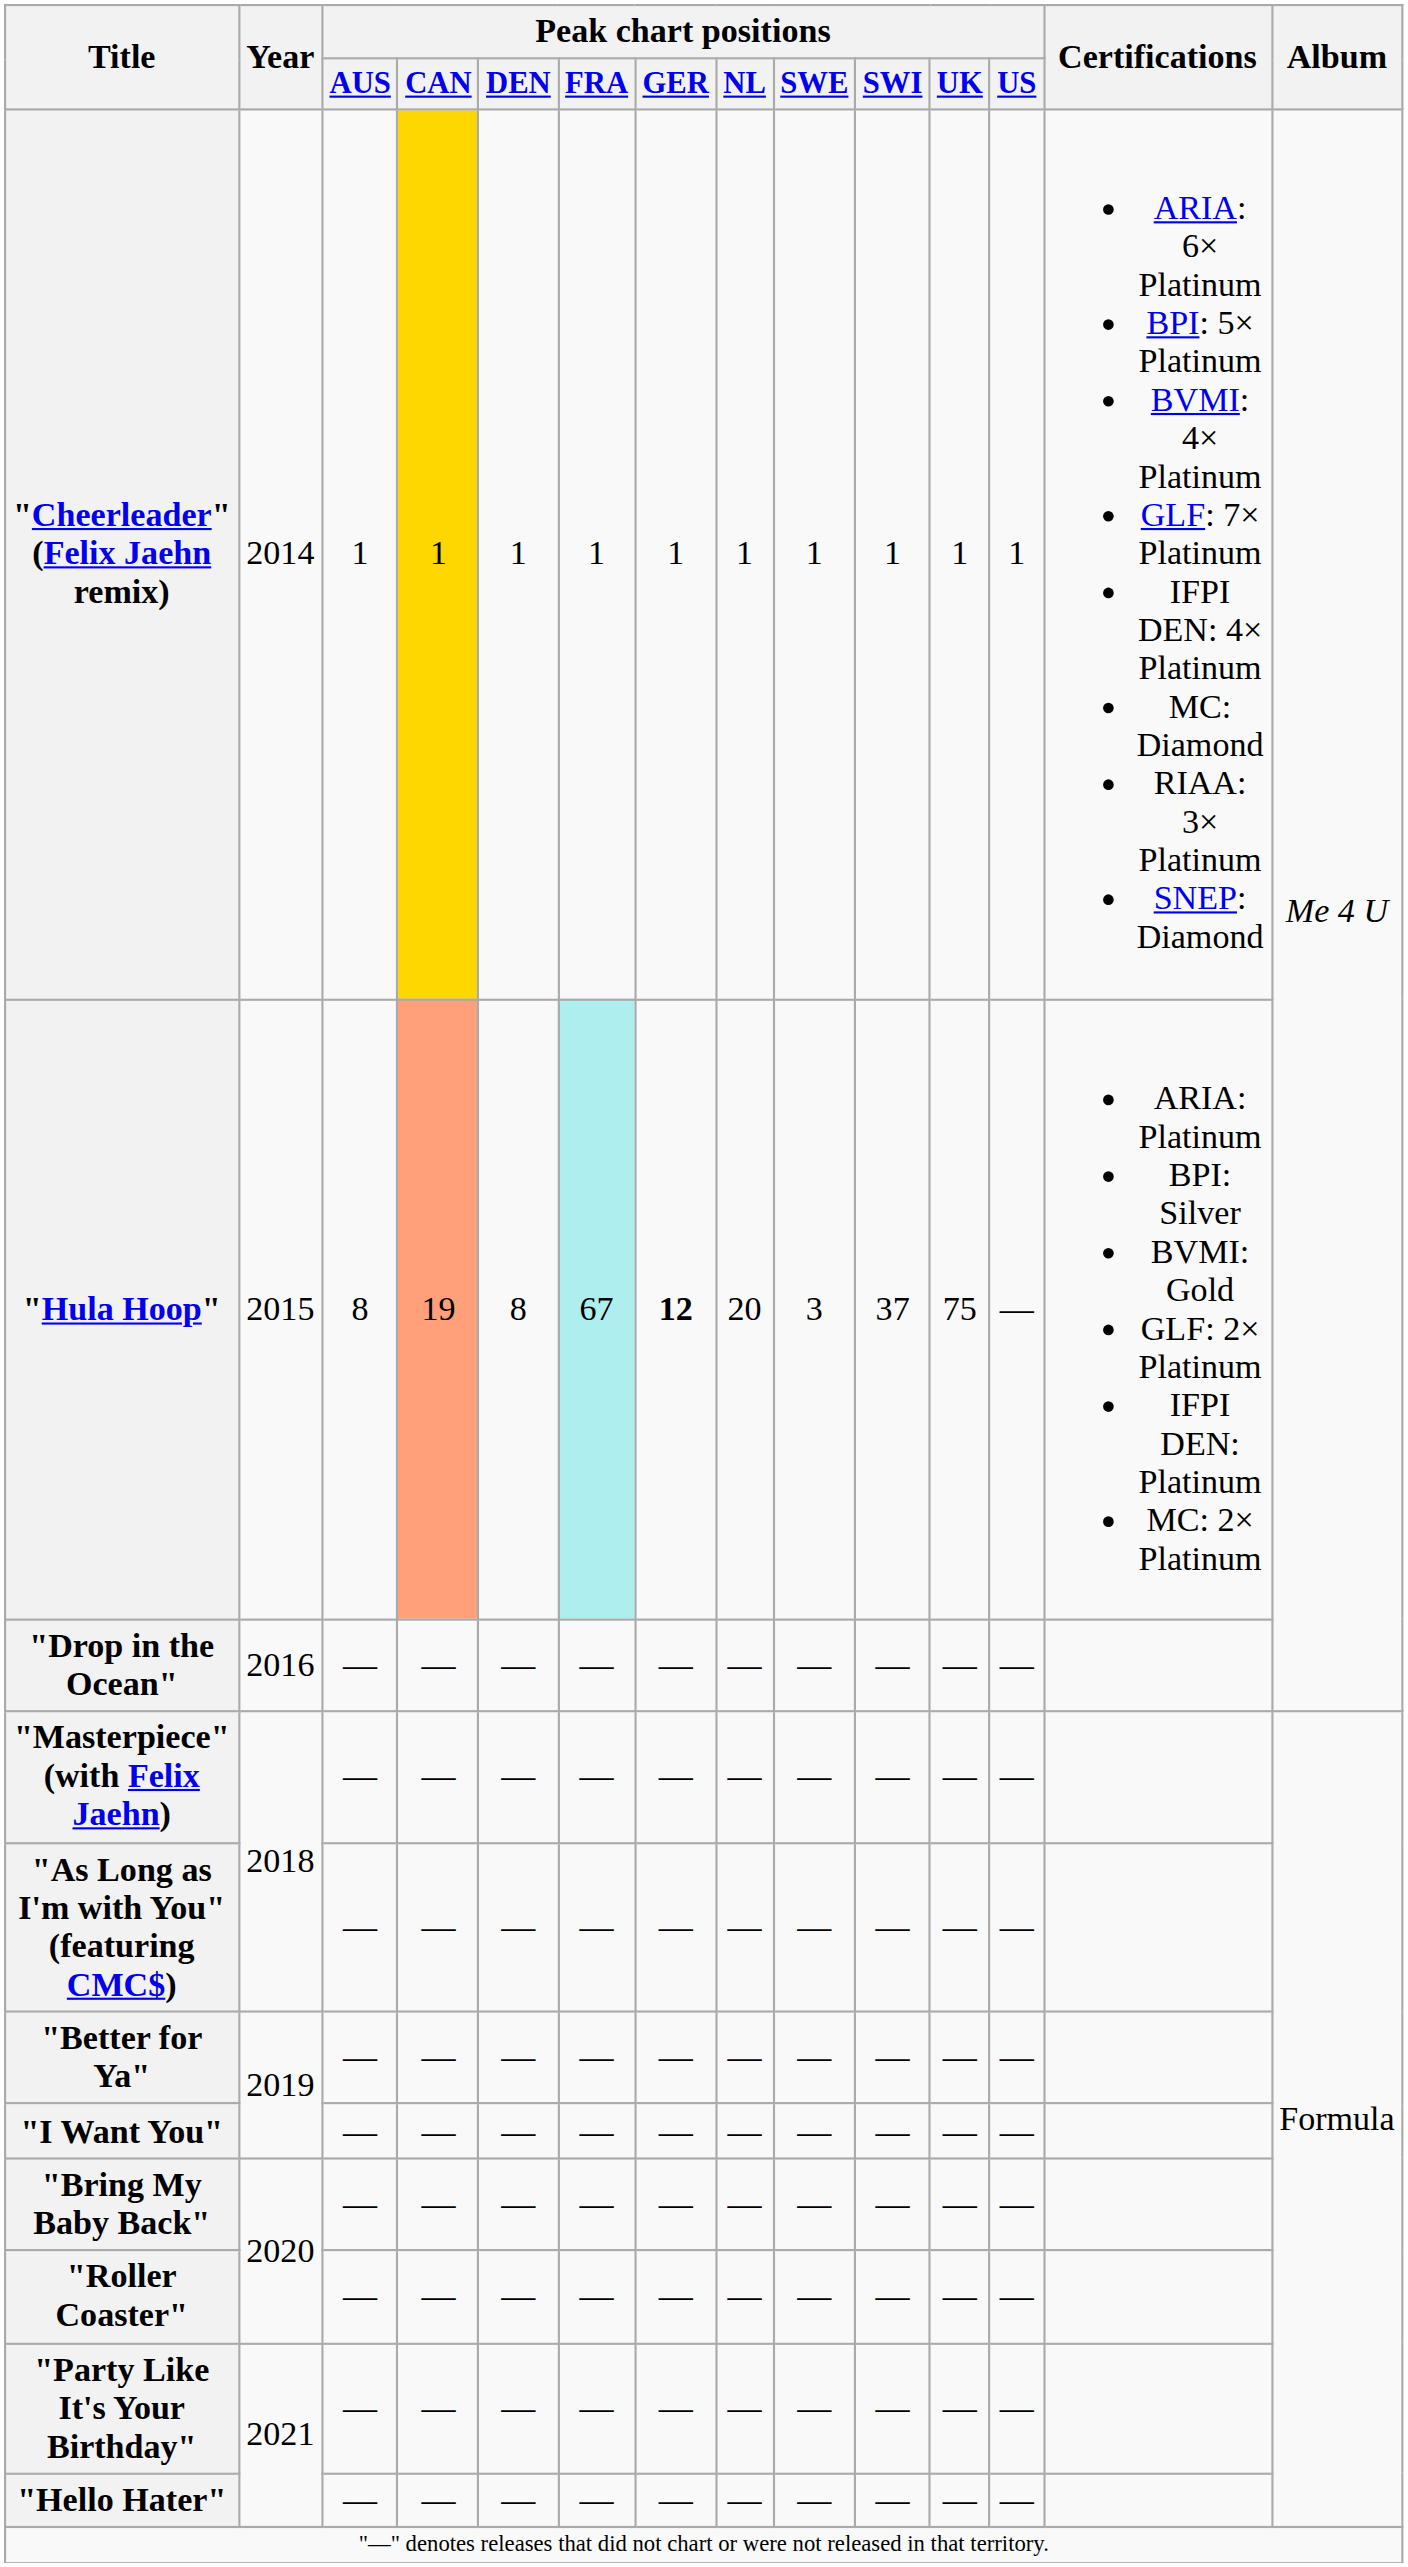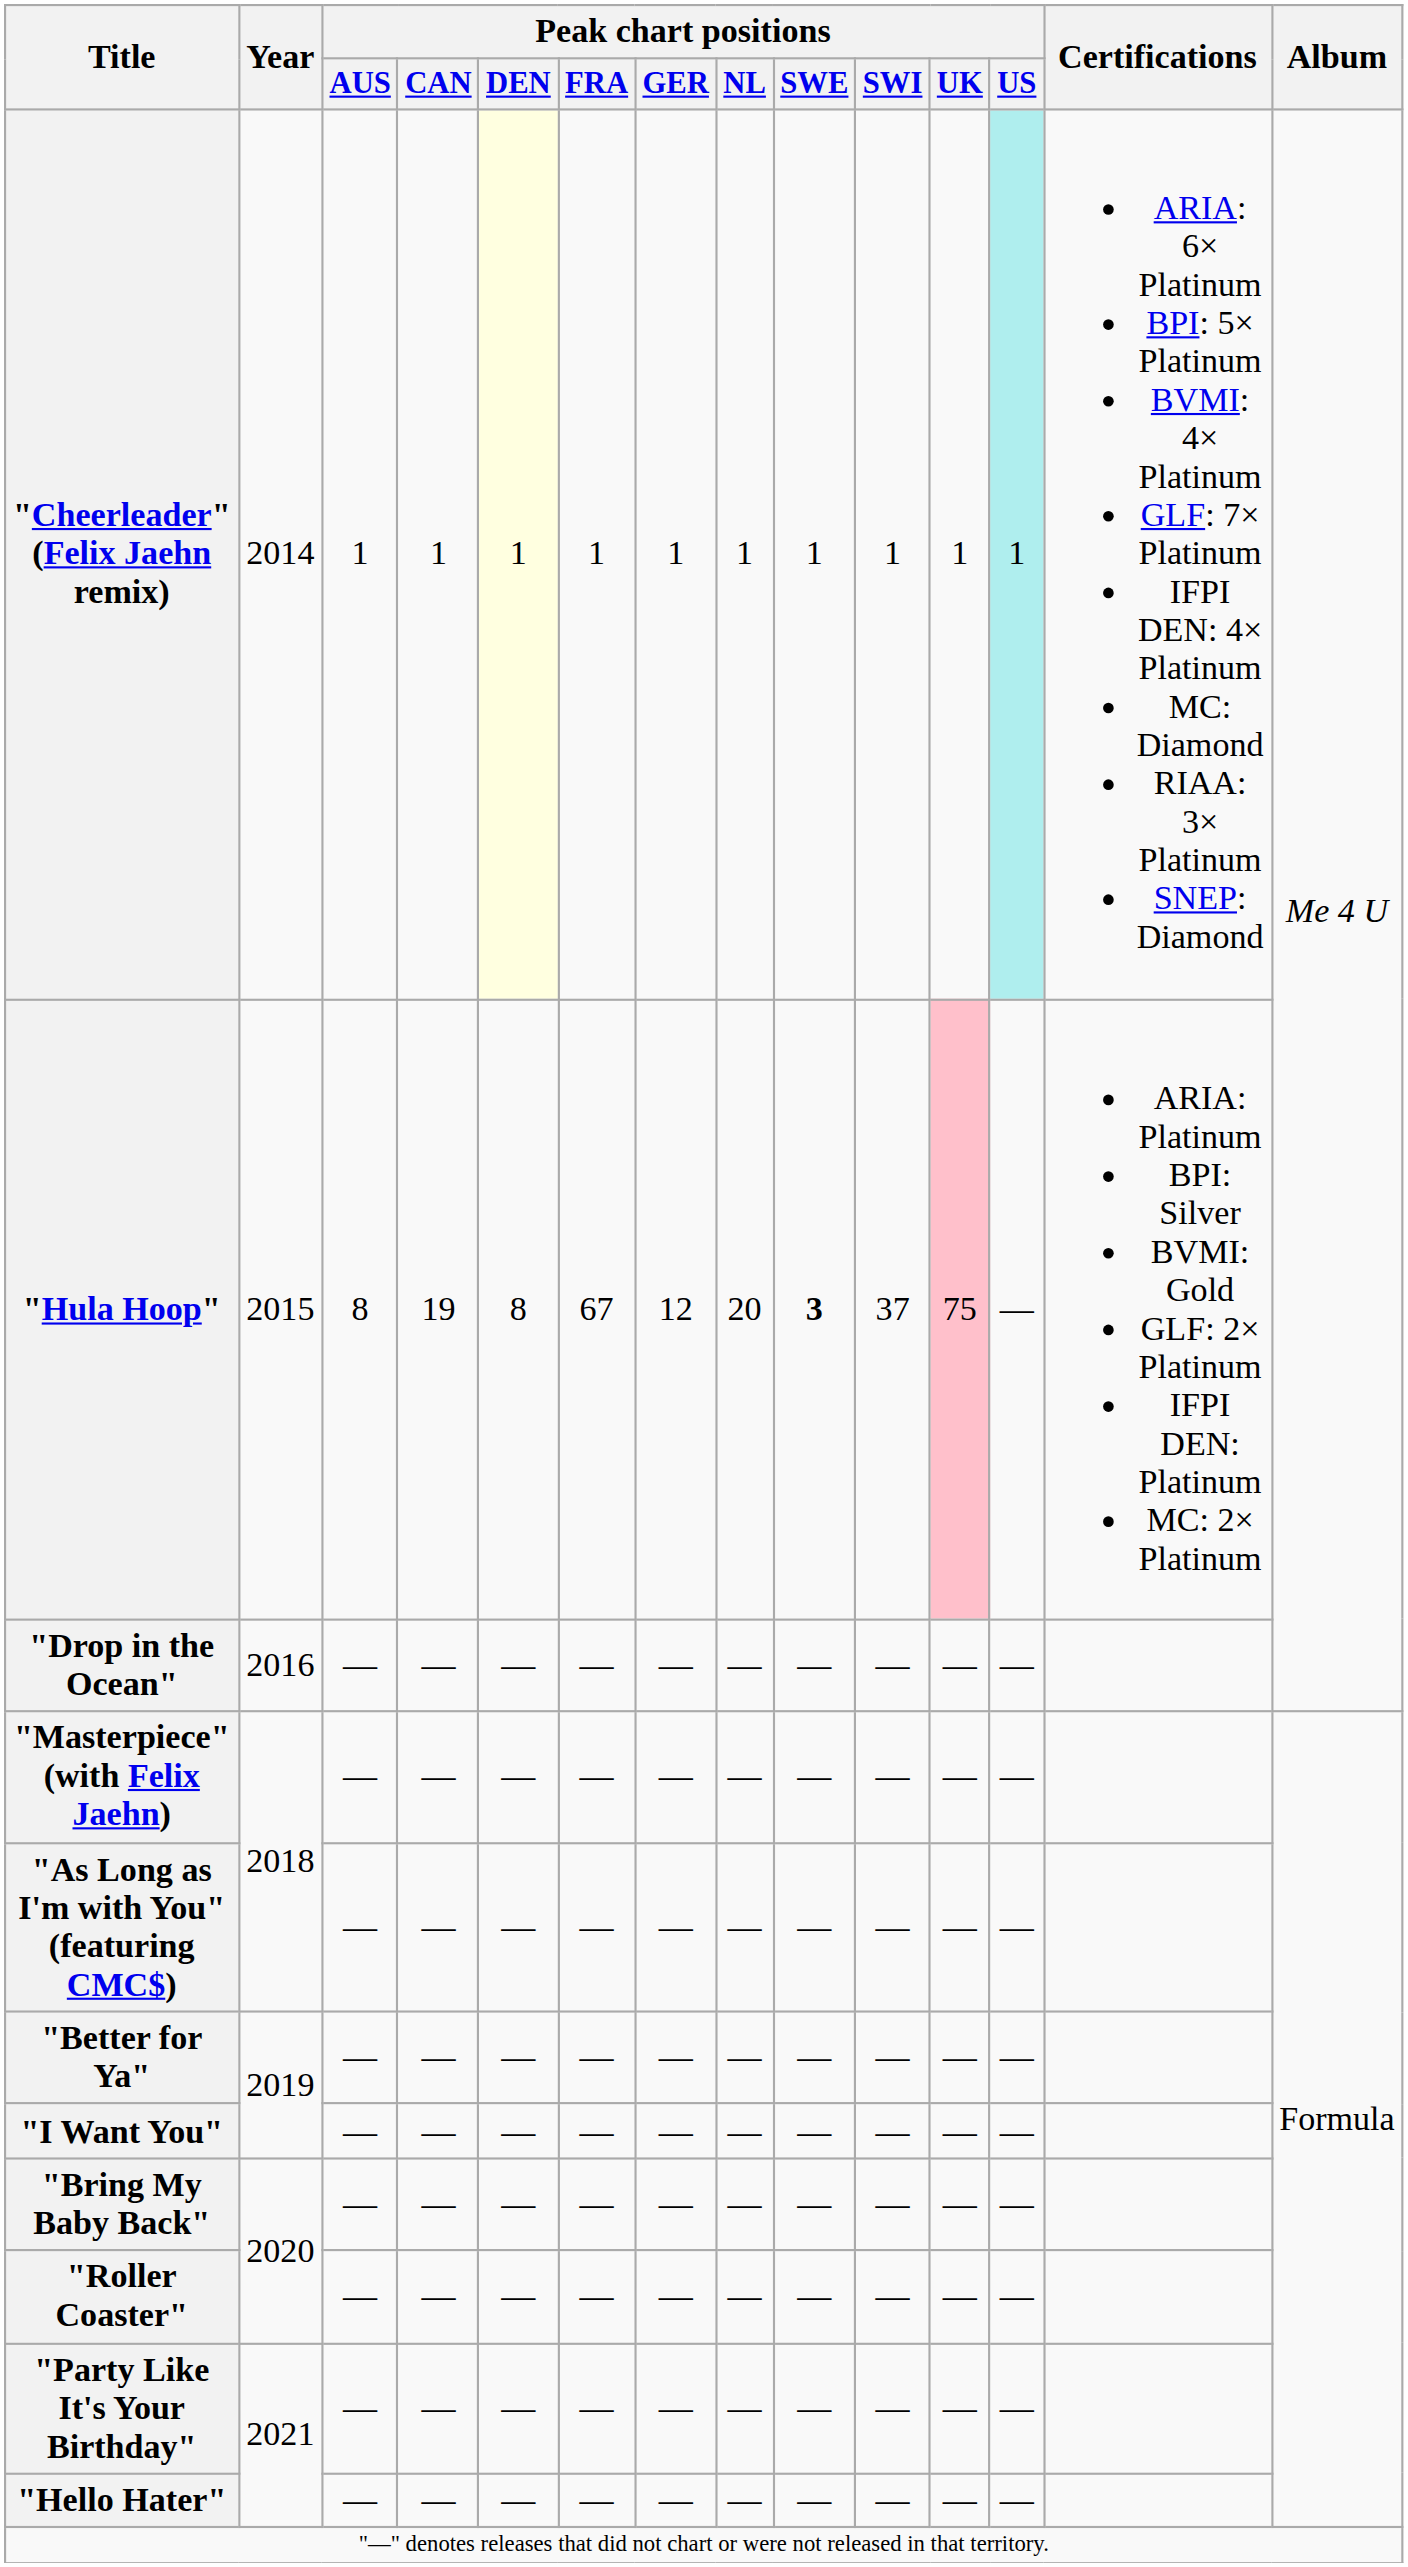"Cheerleader" (Felix Jaehn remix) | Peak chart positions / CAN: gold background -> no background
"Cheerleader" (Felix Jaehn remix) | Peak chart positions / DEN: no background -> lightyellow background
"Cheerleader" (Felix Jaehn remix) | Peak chart positions / US: no background -> paleturquoise background
"Hula Hoop" | Peak chart positions / CAN: lightsalmon background -> no background
"Hula Hoop" | Peak chart positions / FRA: paleturquoise background -> no background
"Hula Hoop" | Peak chart positions / GER: bold -> normal
"Hula Hoop" | Peak chart positions / SWE: normal -> bold
"Hula Hoop" | Peak chart positions / UK: no background -> pink background
